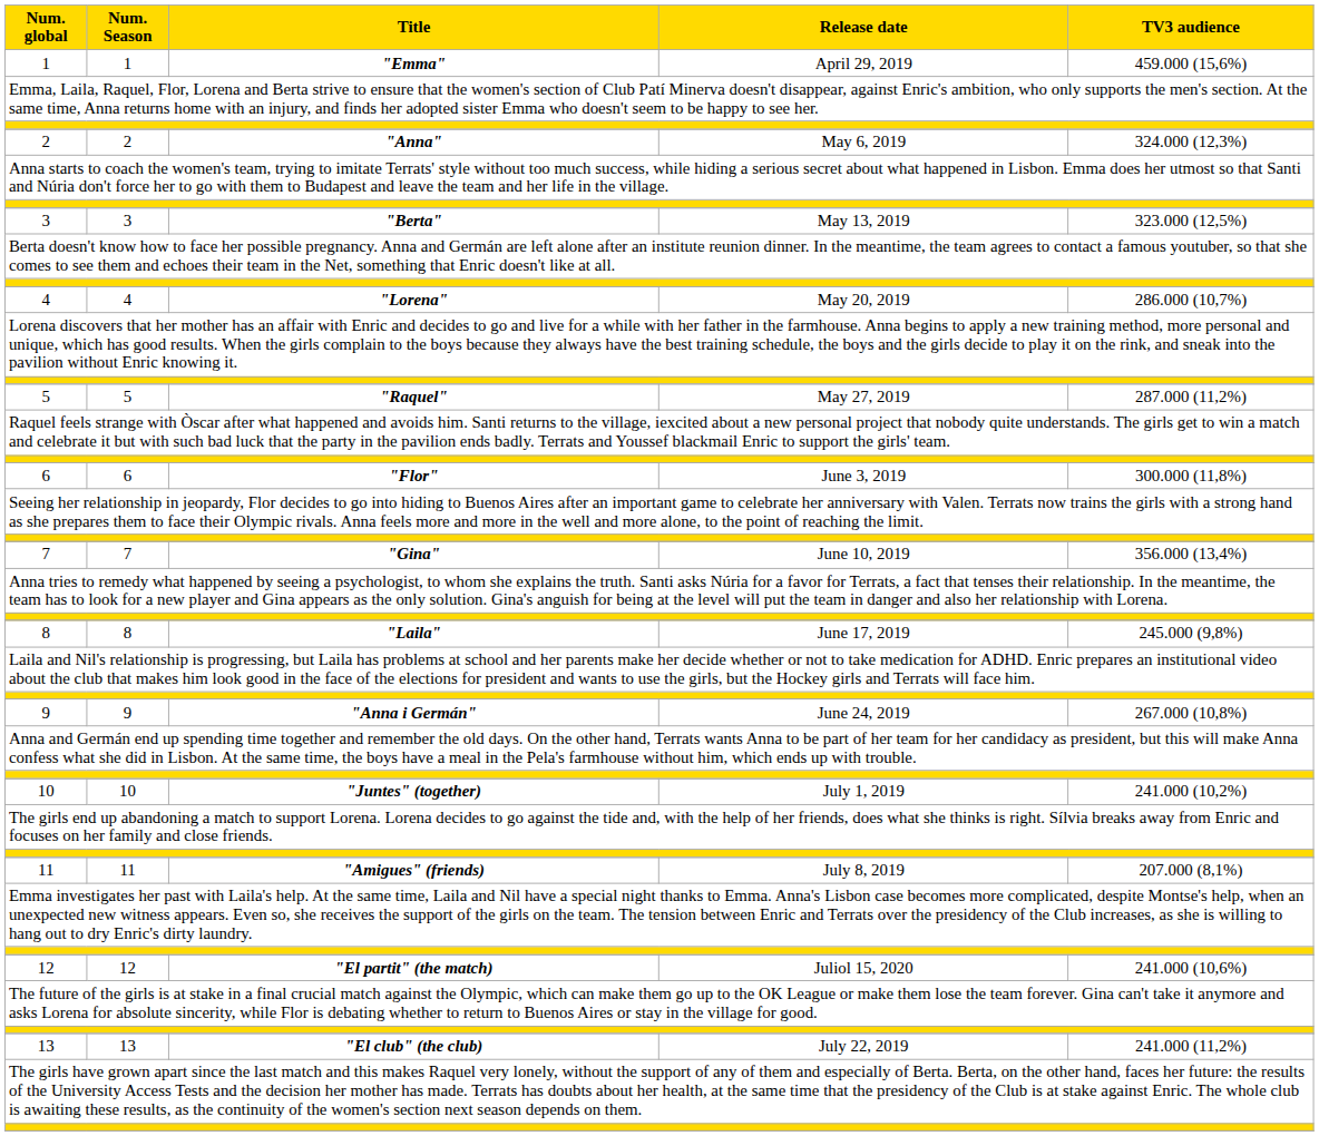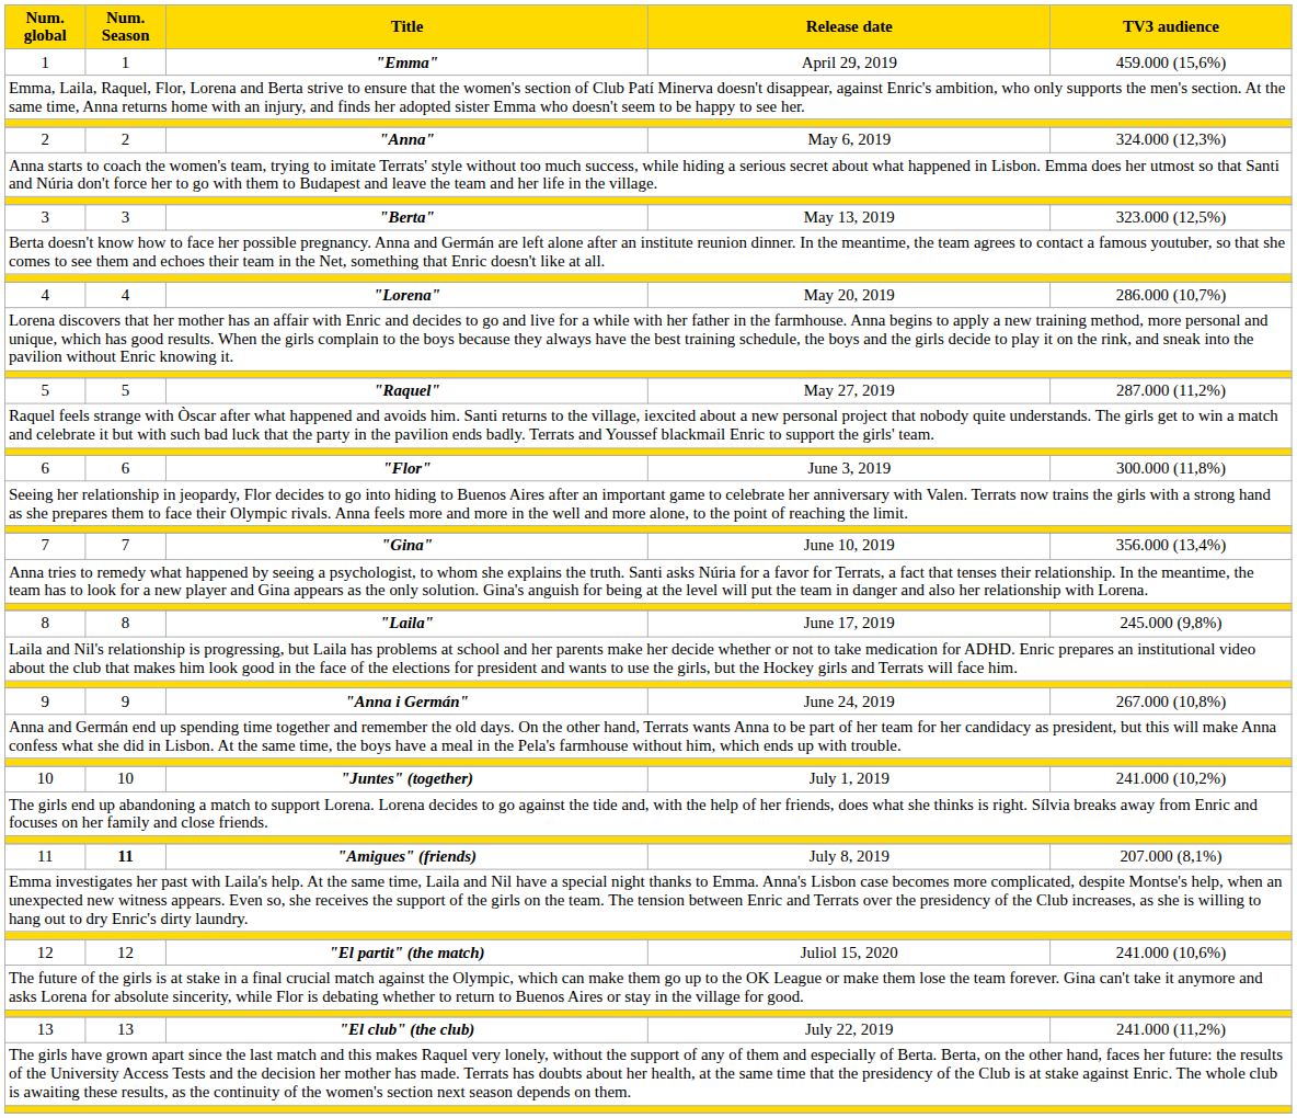row 32 | Num. Season: normal -> bold
